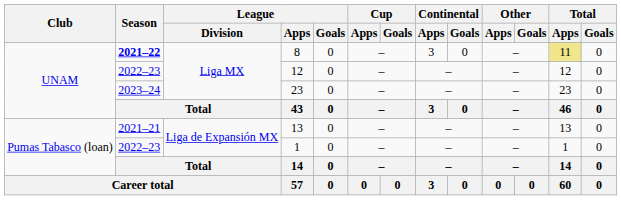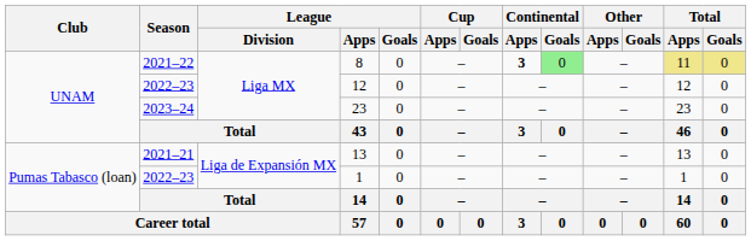8 | Season: bold -> normal
8 | Continental / Apps: normal -> bold
8 | Continental / Goals: no background -> lightgreen background
8 | Total / Goals: no background -> khaki background
